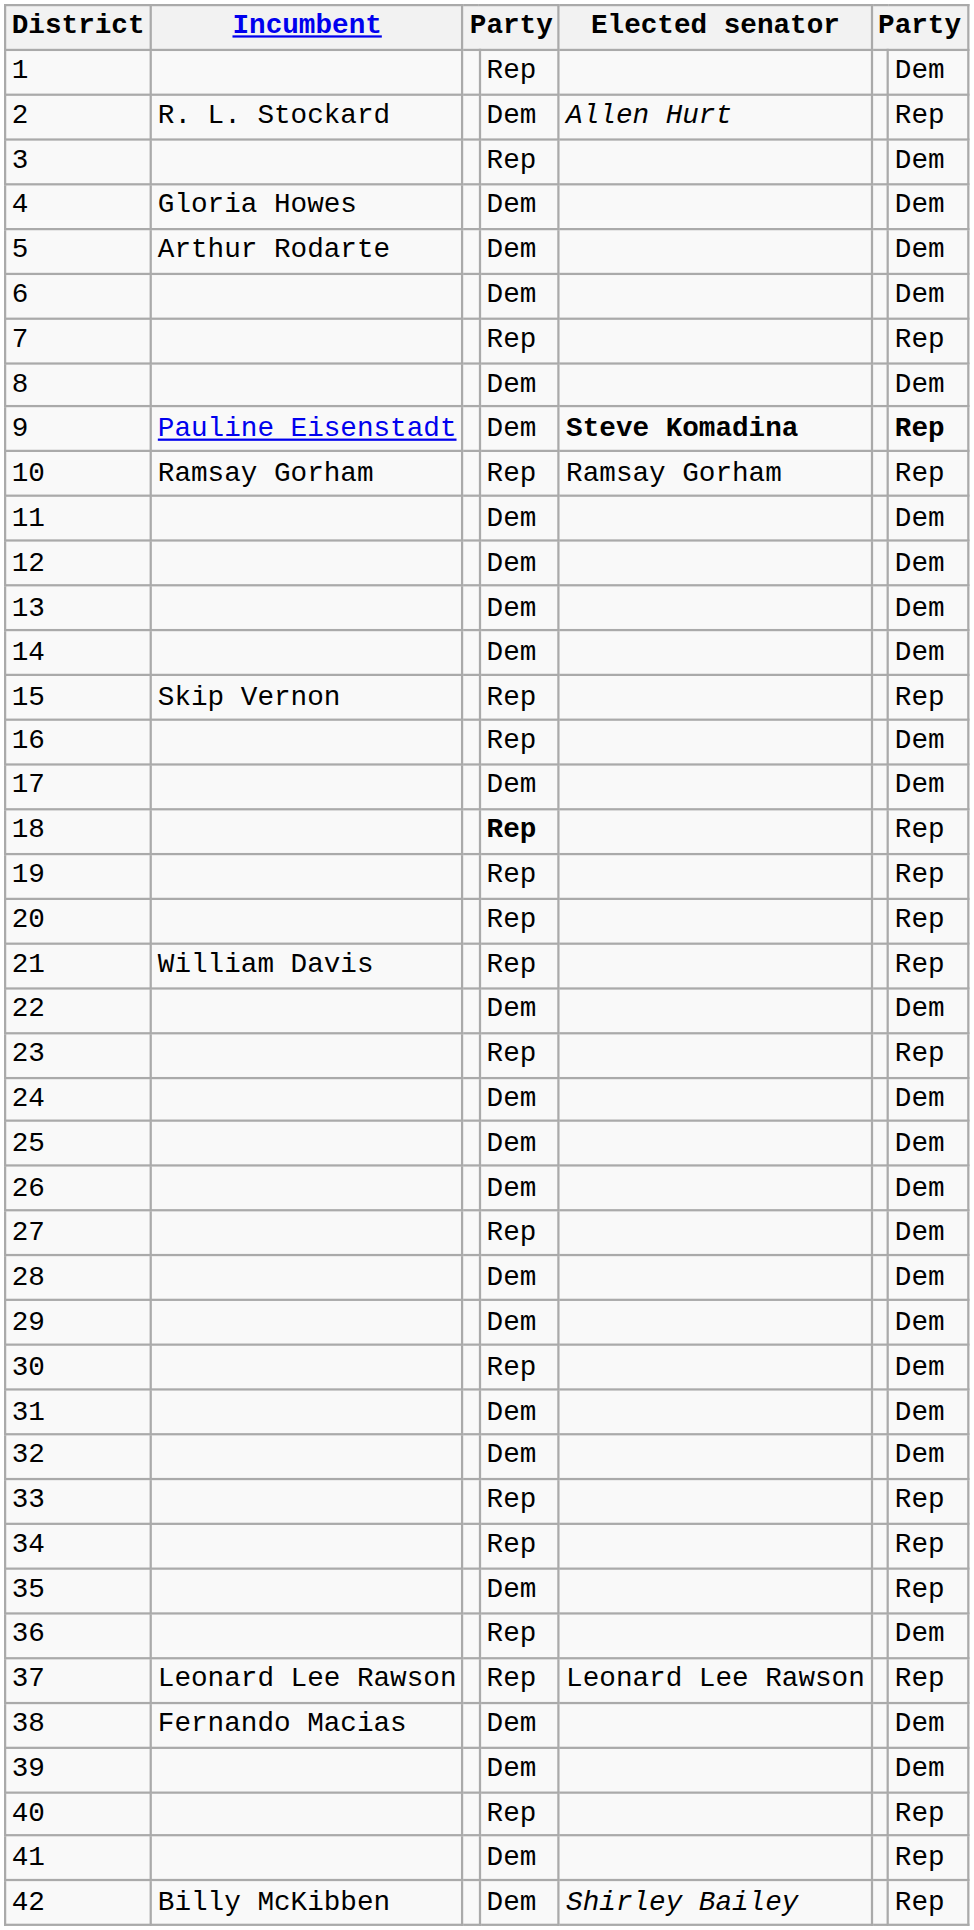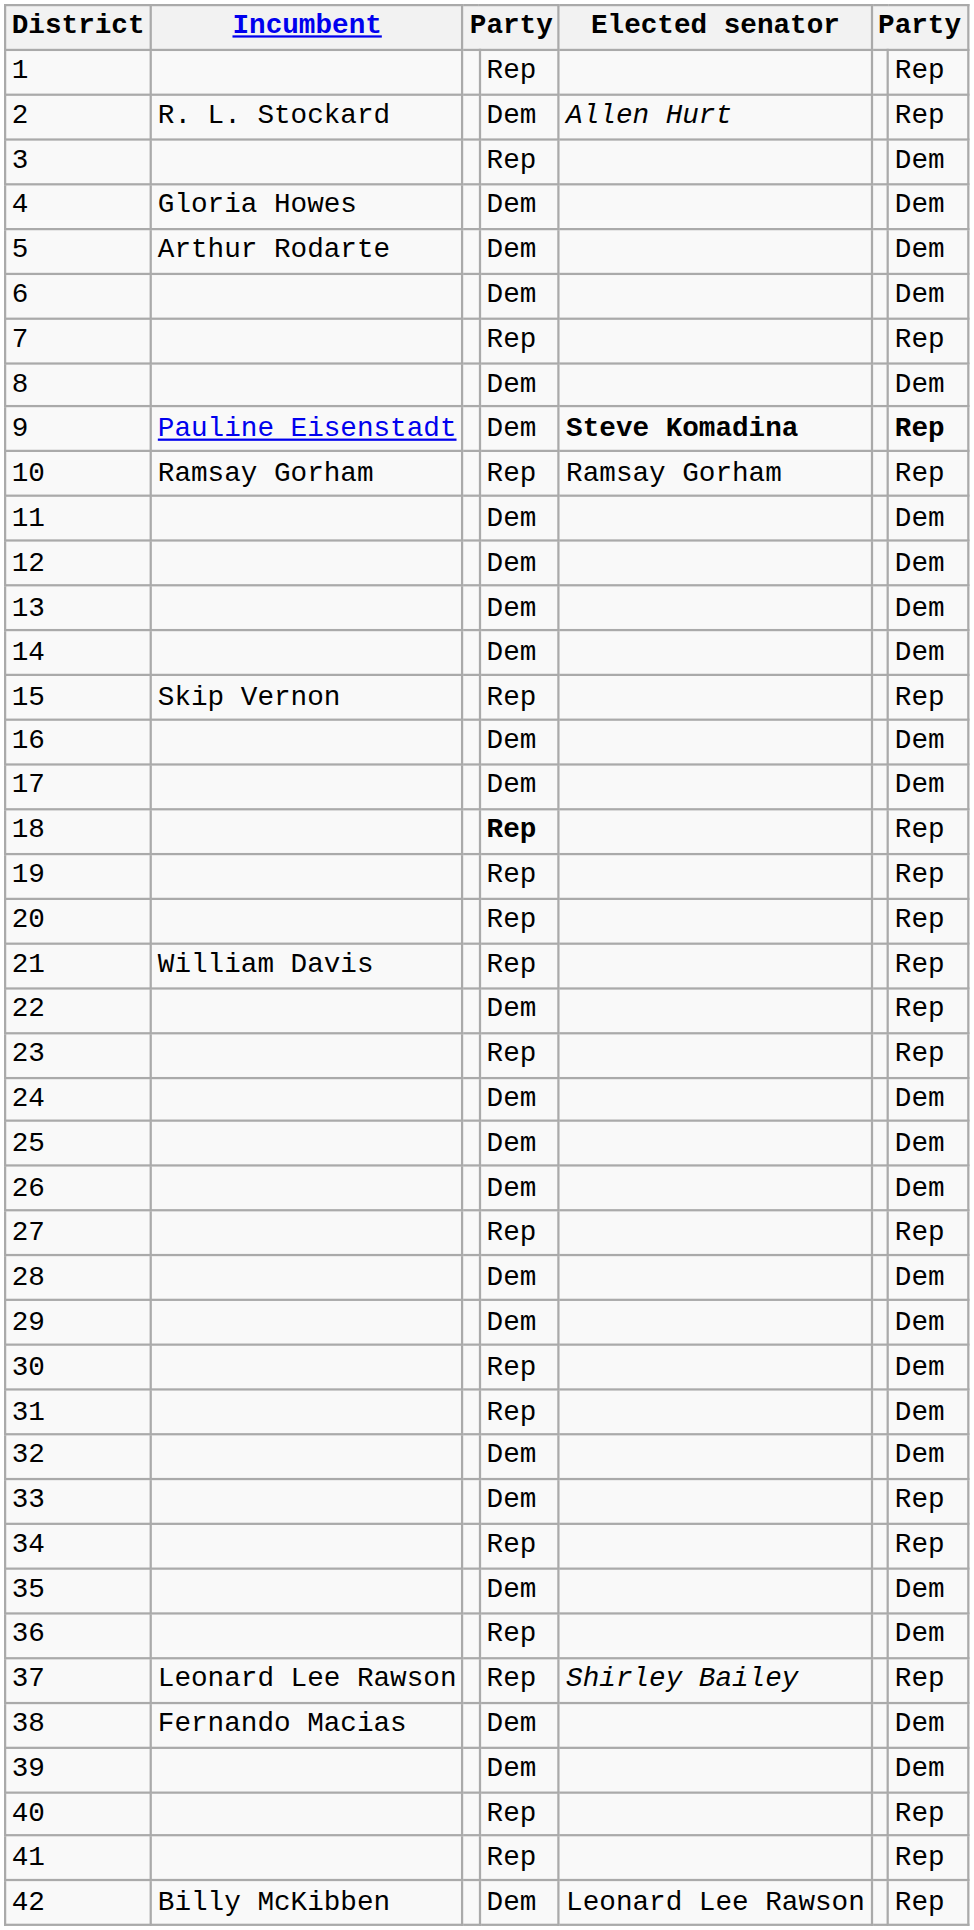1 | column 7: Dem -> Rep
16 | column 4: Rep -> Dem
22 | column 7: Dem -> Rep
27 | column 7: Dem -> Rep
31 | column 4: Dem -> Rep
33 | column 4: Rep -> Dem
35 | column 7: Rep -> Dem
37 | Elected senator: Leonard Lee Rawson -> Shirley Bailey
41 | column 4: Dem -> Rep
42 | Elected senator: Shirley Bailey -> Leonard Lee Rawson
